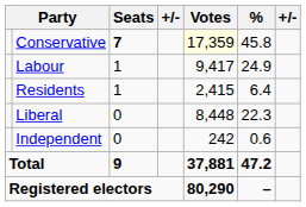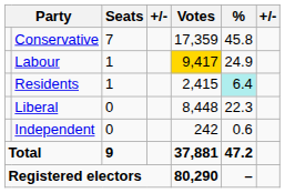Conservative | Seats: bold -> normal
Conservative | Votes: lightyellow background -> no background
Labour | Votes: no background -> gold background
Residents | %: no background -> paleturquoise background
